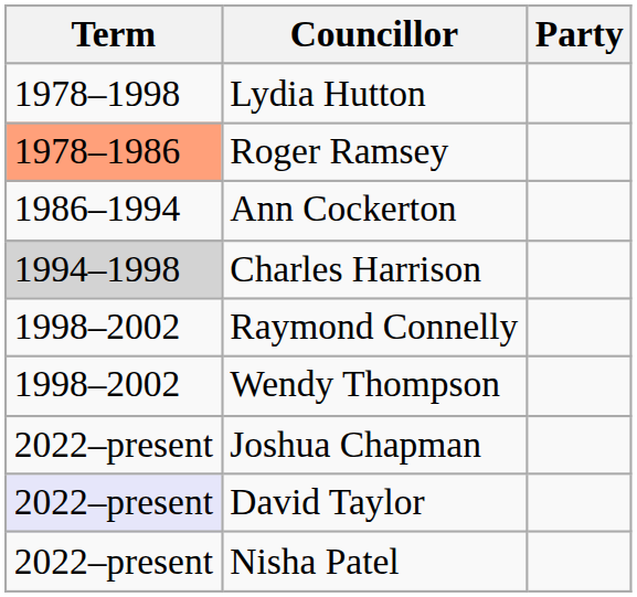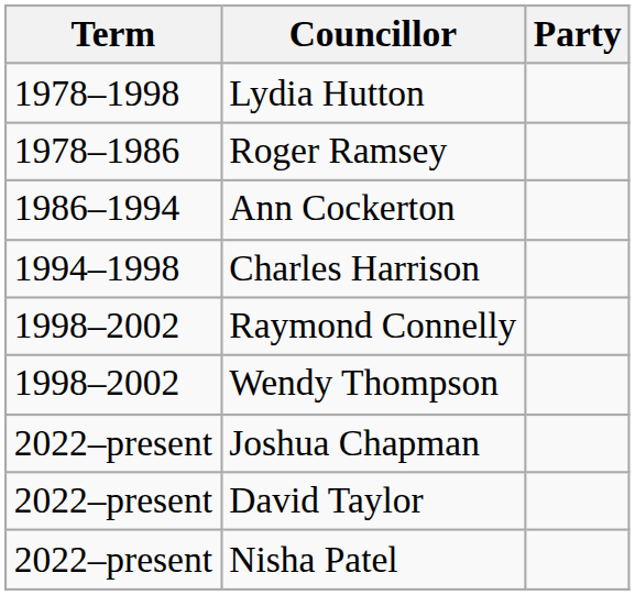Roger Ramsey | Term: lightsalmon background -> no background
Charles Harrison | Term: lightgrey background -> no background
David Taylor | Term: lavender background -> no background
